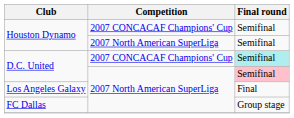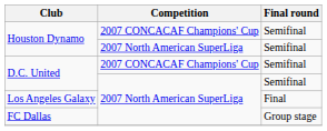D.C. United / 2007 CONCACAF Champions' Cup | Final round: paleturquoise background -> no background
D.C. United / 2007 North American SuperLiga | Final round: pink background -> no background
